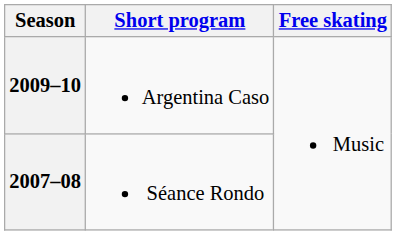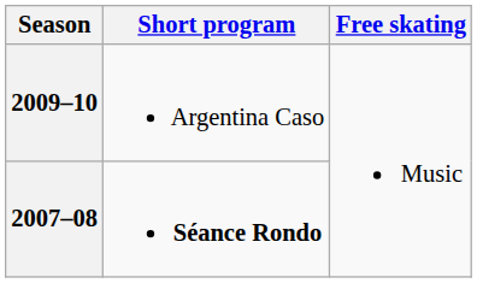2007–08 | Short program: normal -> bold
